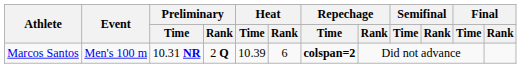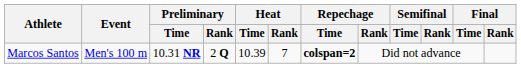Marcos Santos | Heat / Rank: 6 -> 7
